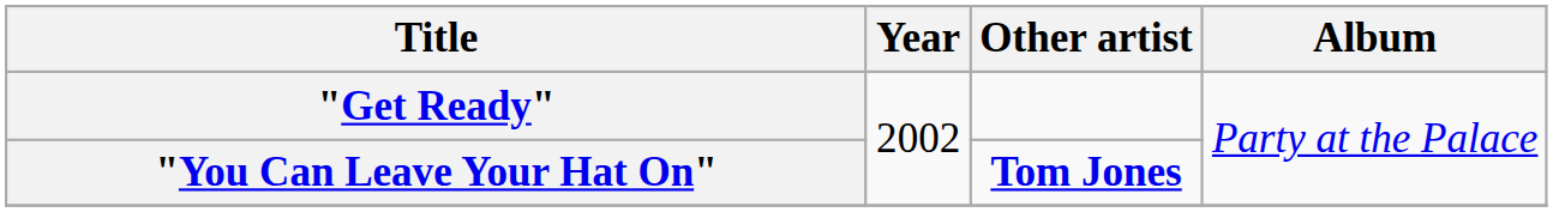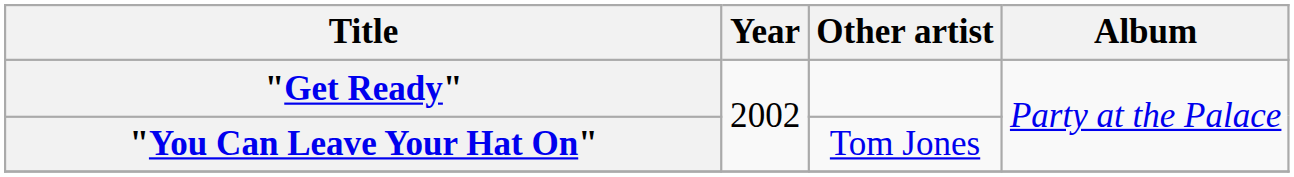"You Can Leave Your Hat On" | Other artist: bold -> normal
